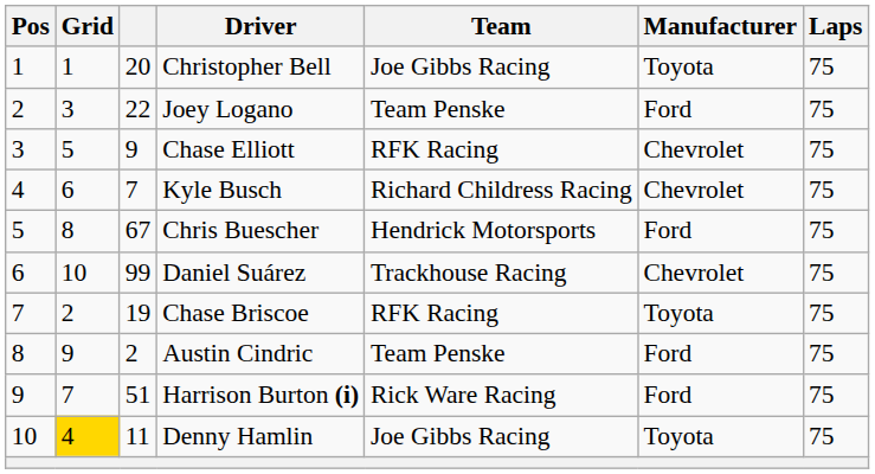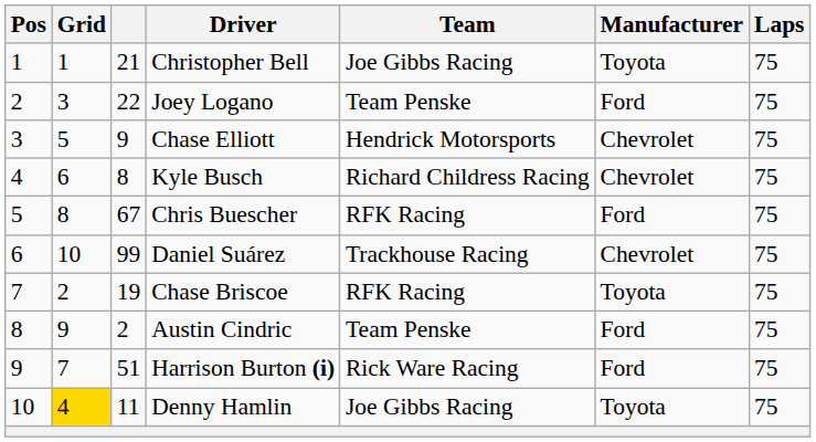Christopher Bell | column 3: 20 -> 21
Chase Elliott | Team: RFK Racing -> Hendrick Motorsports
Kyle Busch | column 3: 7 -> 8
Chris Buescher | Team: Hendrick Motorsports -> RFK Racing
